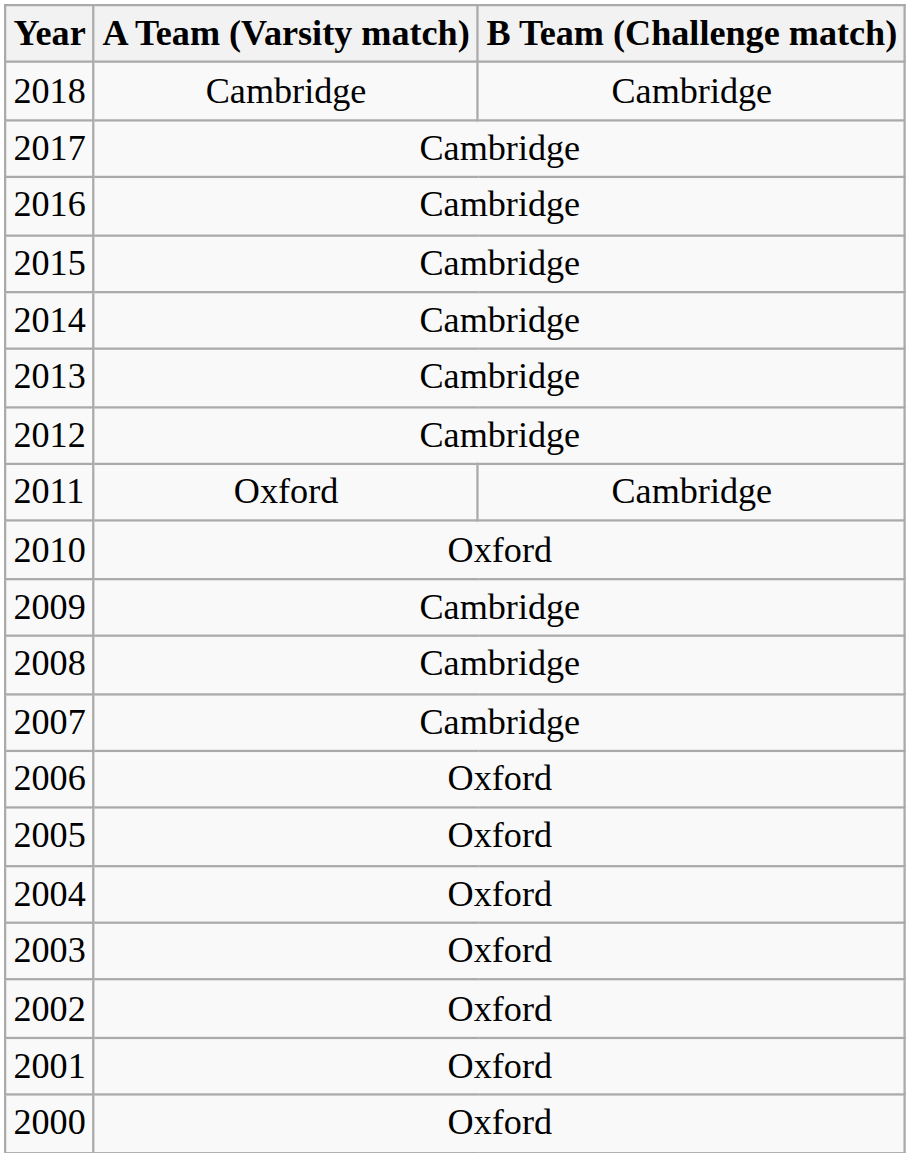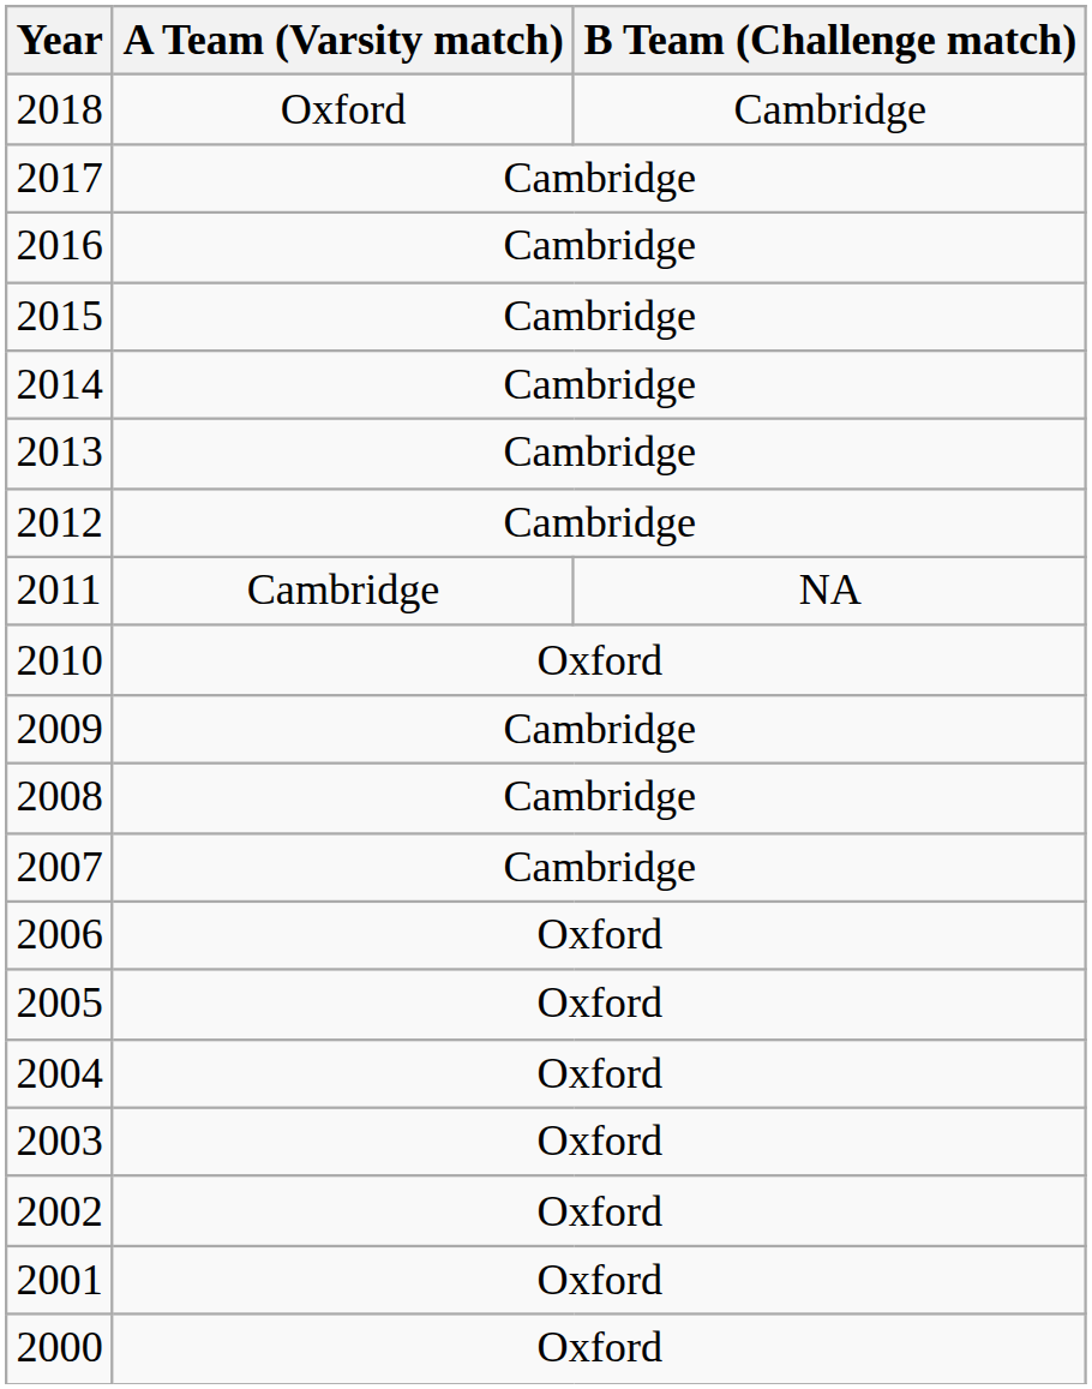2018 | A Team (Varsity match): Cambridge -> Oxford
2011 | A Team (Varsity match): Oxford -> Cambridge
2011 | B Team (Challenge match): Cambridge -> NA
